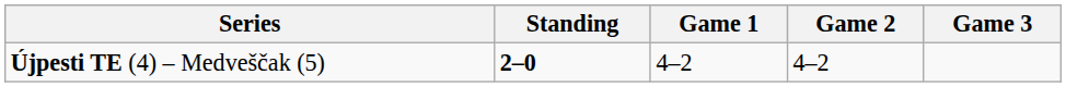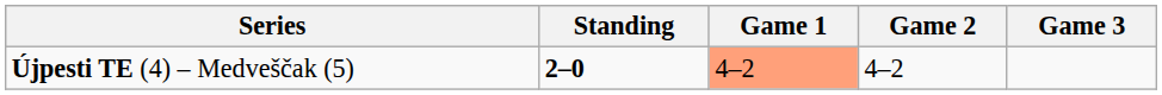Újpesti TE (4) – Medveščak (5) | Game 1: no background -> lightsalmon background
